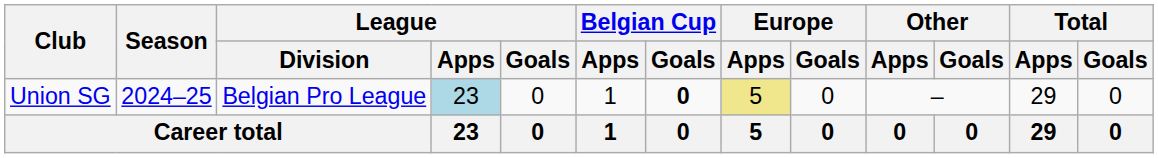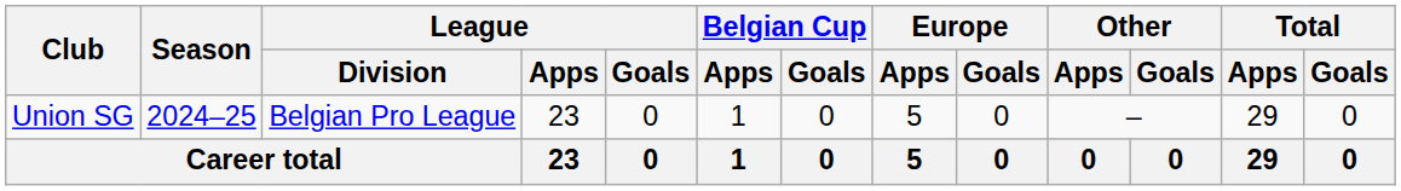Union SG | League / Apps: lightblue background -> no background
Union SG | Belgian Cup / Goals: bold -> normal
Union SG | Europe / Apps: khaki background -> no background
